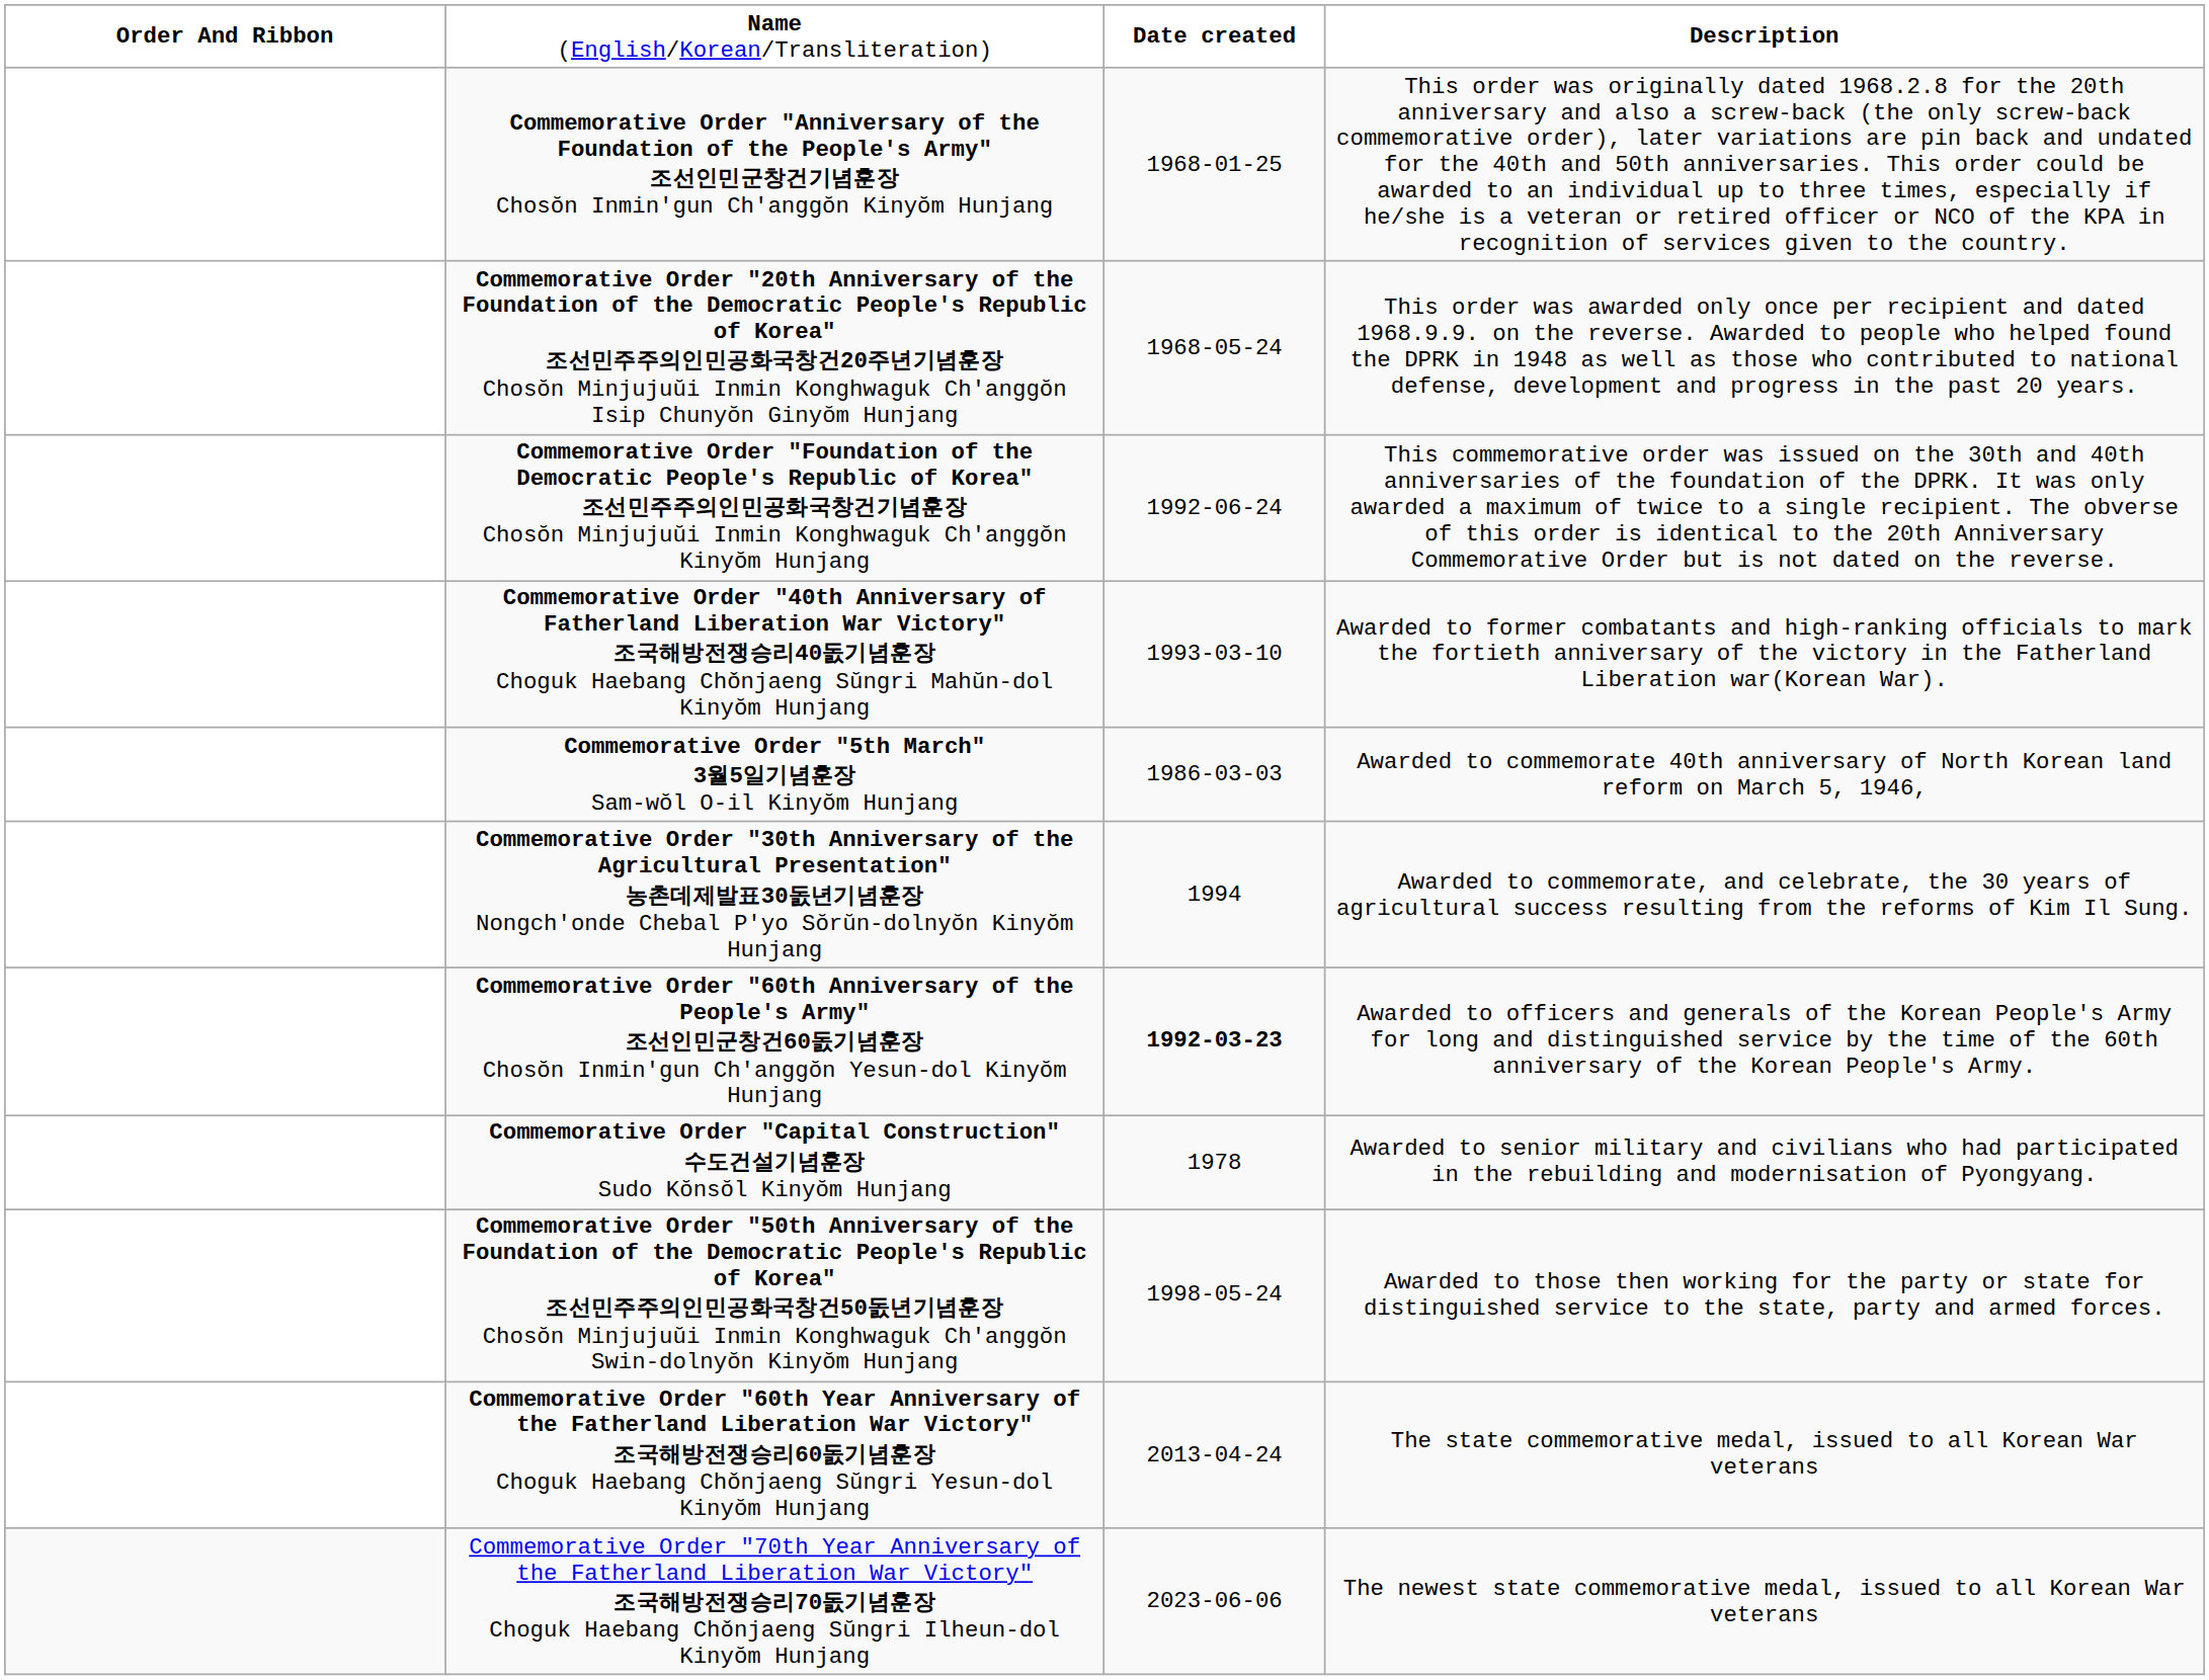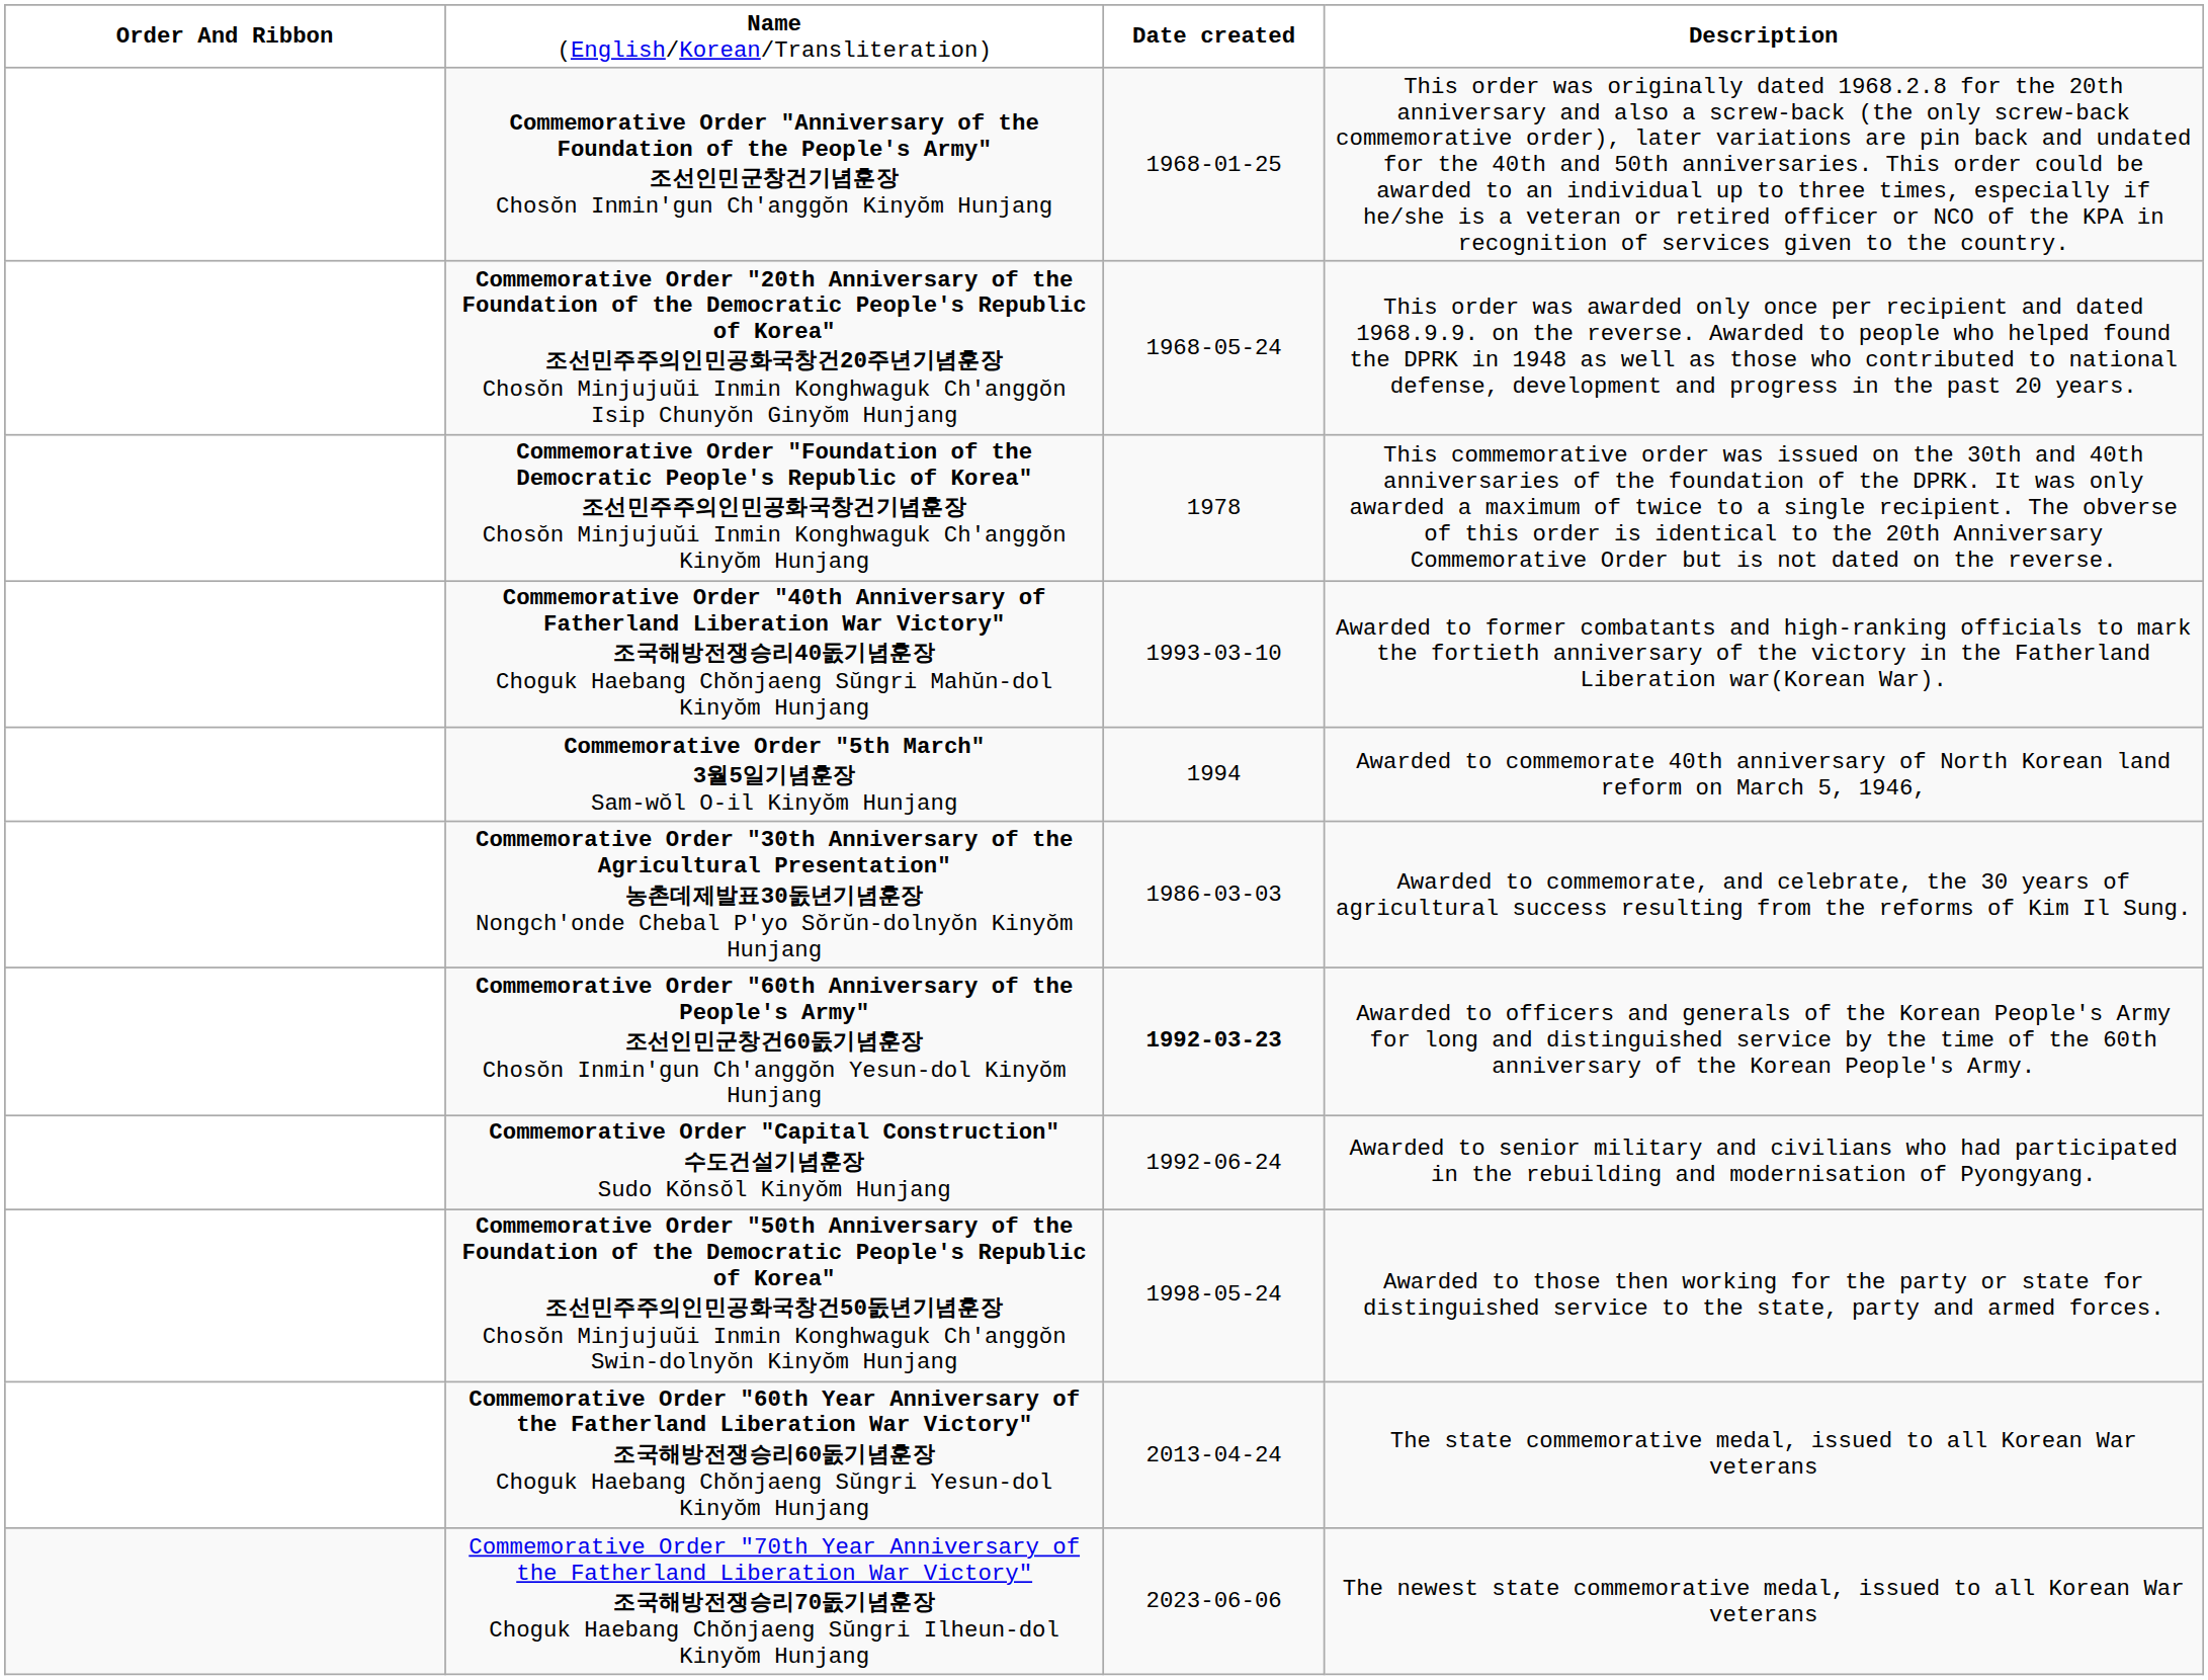row 4 | column 3: 1992-06-24 -> 1978
row 6 | column 3: 1986-03-03 -> 1994
row 7 | column 3: 1994 -> 1986-03-03
row 9 | column 3: 1978 -> 1992-06-24
